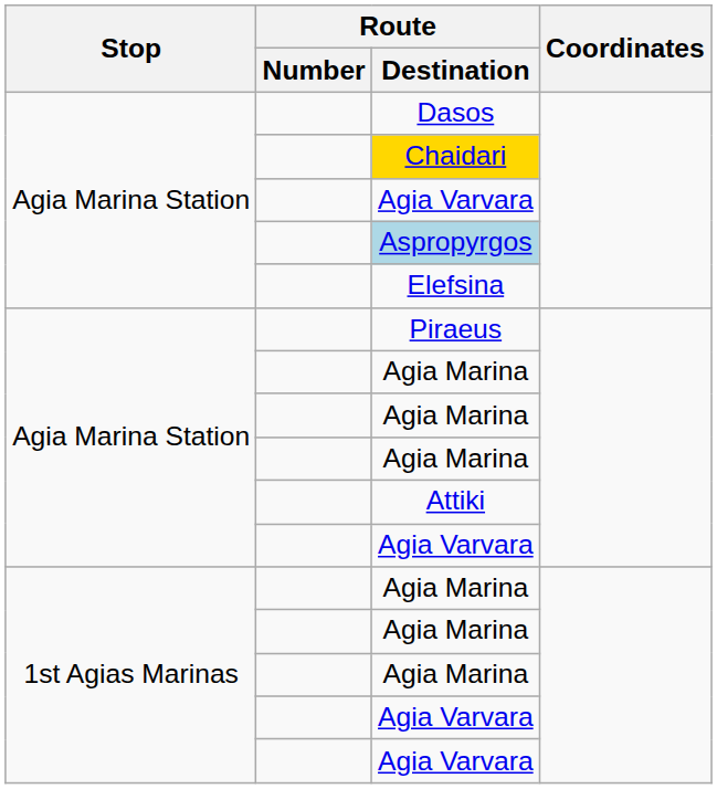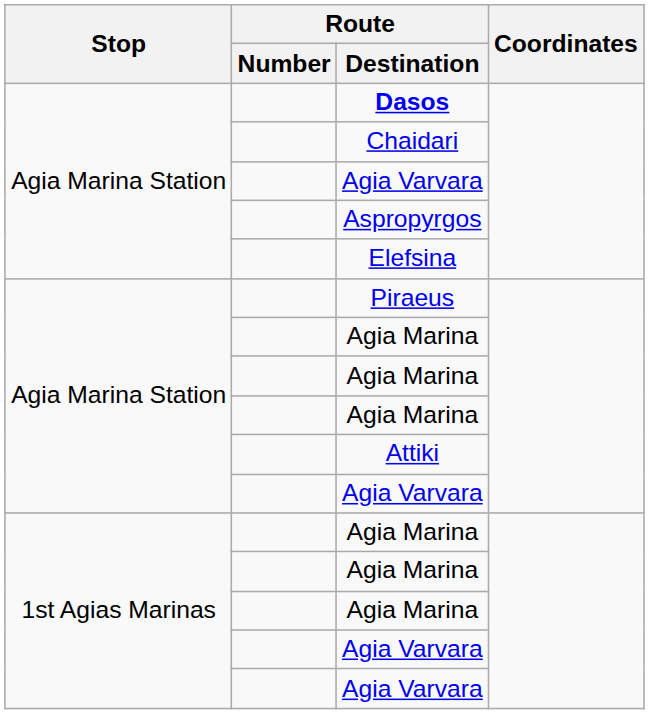Dasos | Route / Destination: normal -> bold
Chaidari | Route / Destination: gold background -> no background
Aspropyrgos | Route / Destination: lightblue background -> no background
